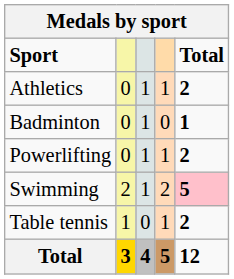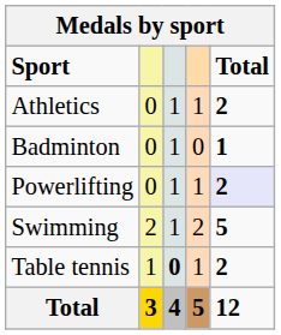Powerlifting | Total: no background -> lavender background
Swimming | Total: pink background -> no background
Table tennis | column 3: normal -> bold
